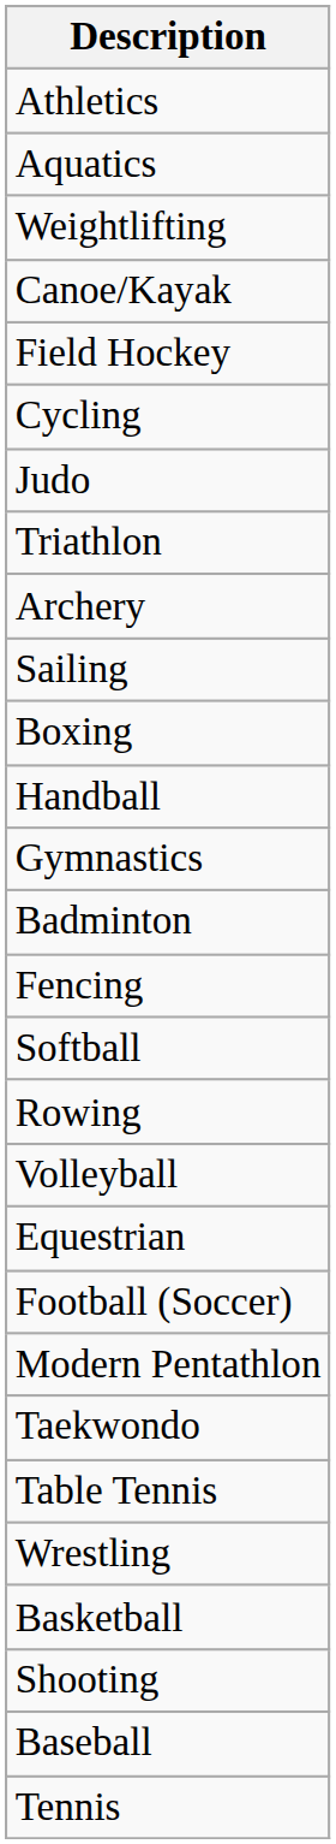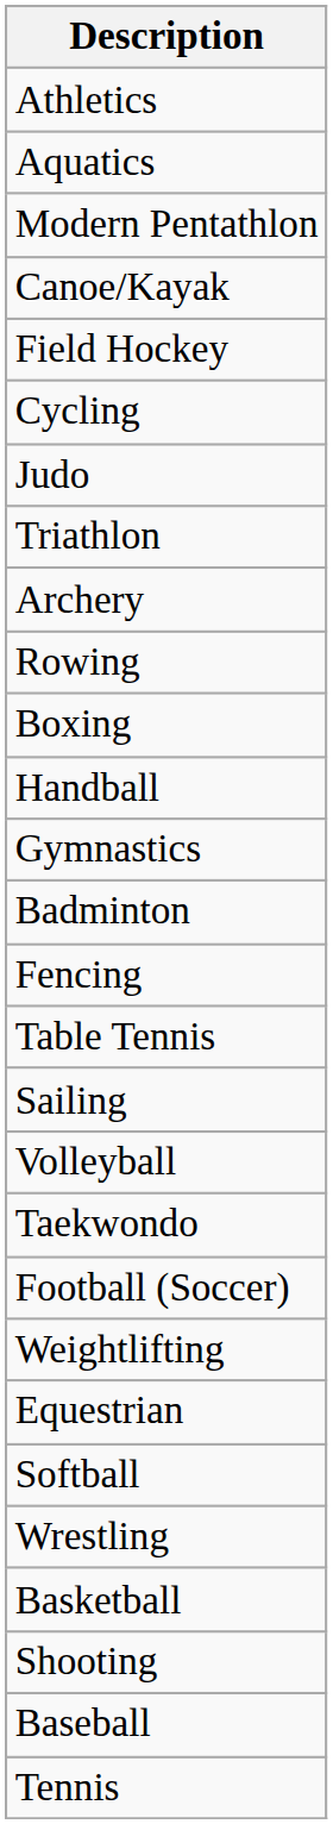row 4 | column 1: Weightlifting -> Modern Pentathlon
row 11 | column 1: Sailing -> Rowing
row 17 | column 1: Softball -> Table Tennis
row 18 | column 1: Rowing -> Sailing
row 20 | column 1: Equestrian -> Taekwondo
row 22 | column 1: Modern Pentathlon -> Weightlifting
row 23 | column 1: Taekwondo -> Equestrian
row 24 | column 1: Table Tennis -> Softball
